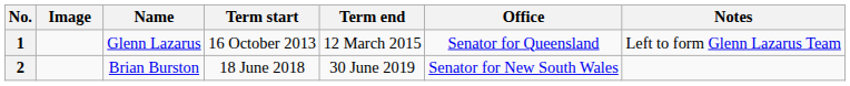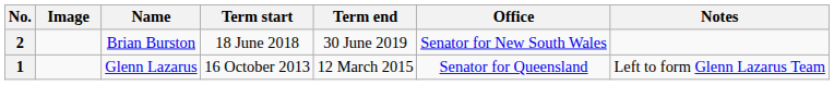rows swapped: 1 <-> 2
